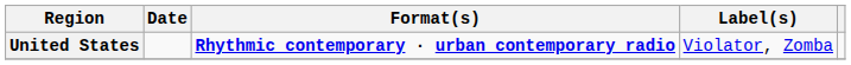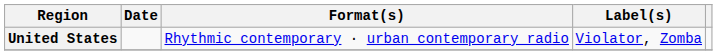United States | Format(s): bold -> normal
